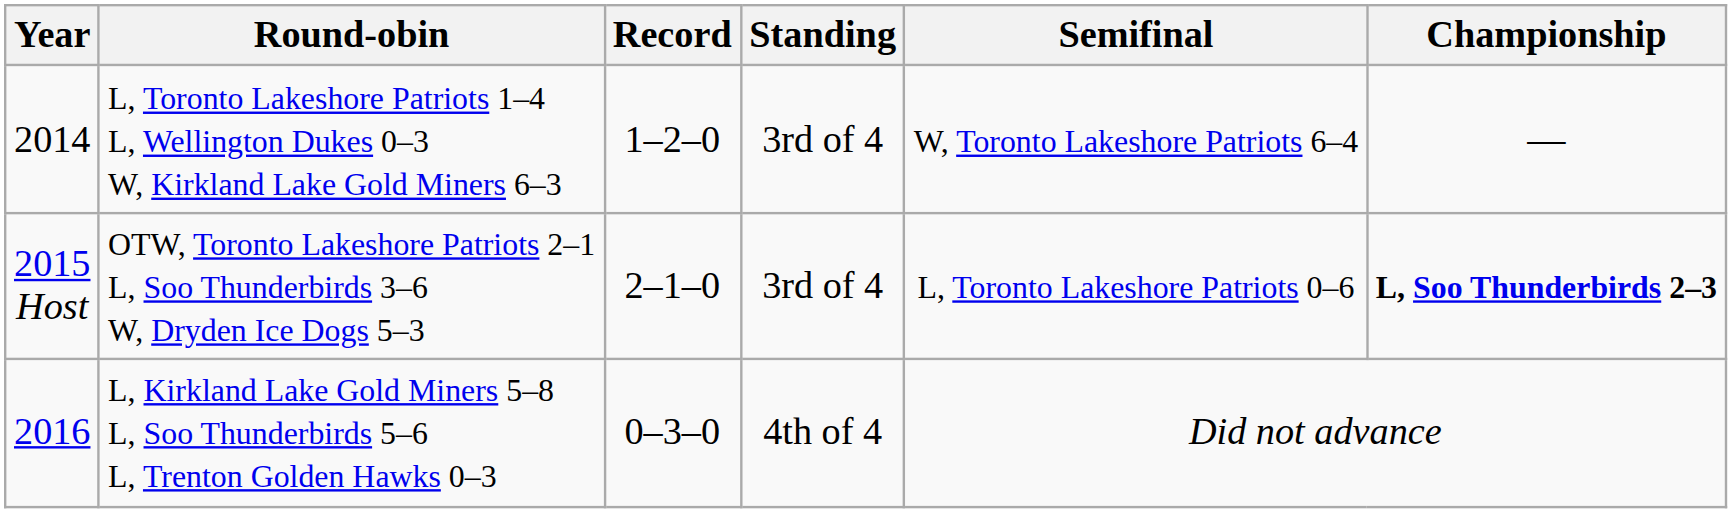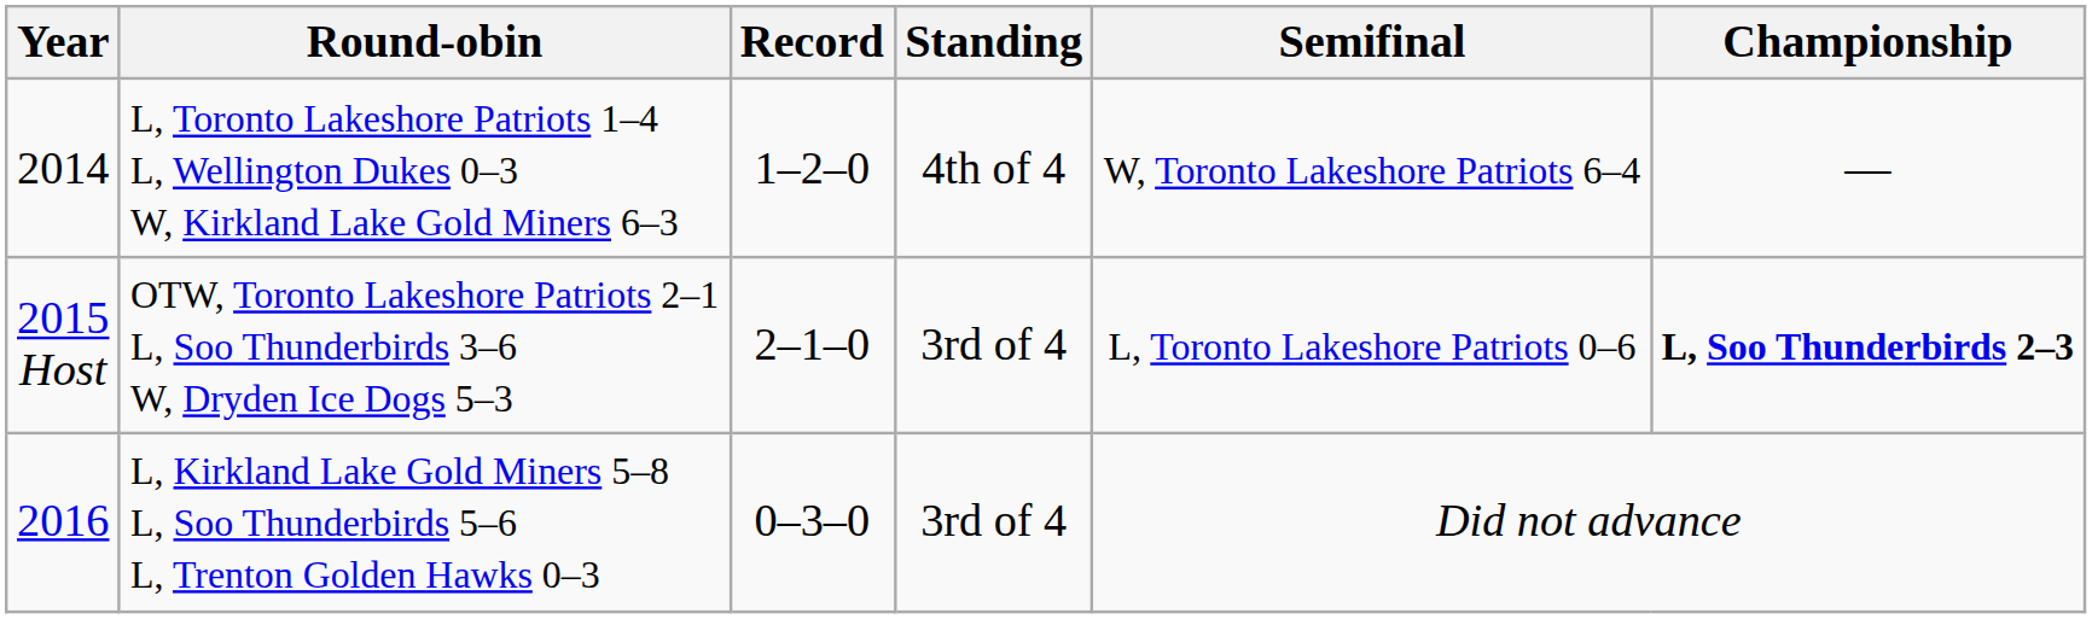row 2 | Standing: 3rd of 4 -> 4th of 4
row 4 | Standing: 4th of 4 -> 3rd of 4
